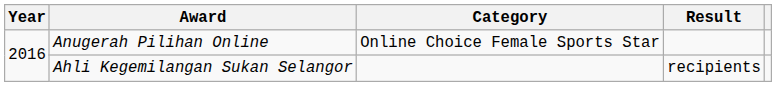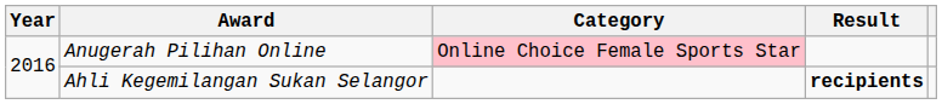Anugerah Pilihan Online | Category: no background -> pink background
Ahli Kegemilangan Sukan Selangor | Result: normal -> bold
